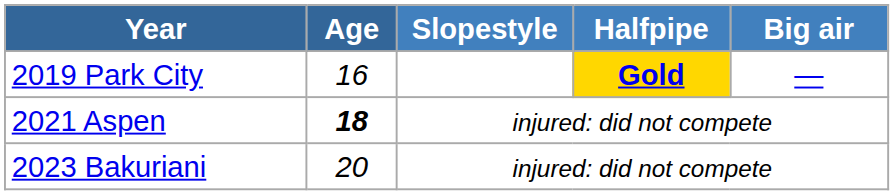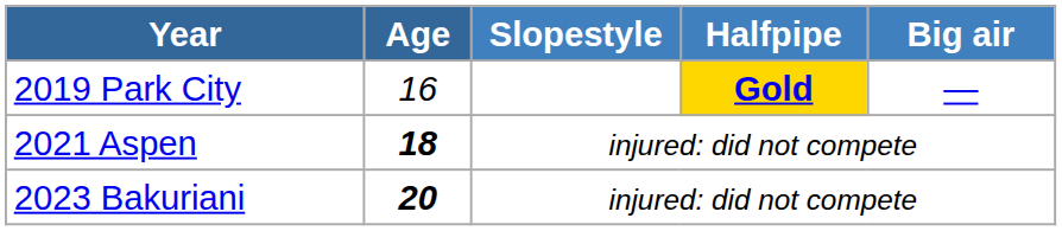2023 Bakuriani | Age: normal -> bold
